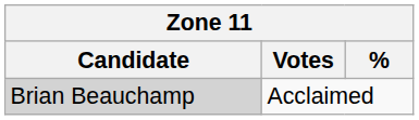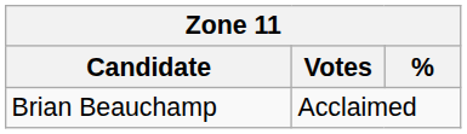Brian Beauchamp | Candidate: lightgrey background -> no background
